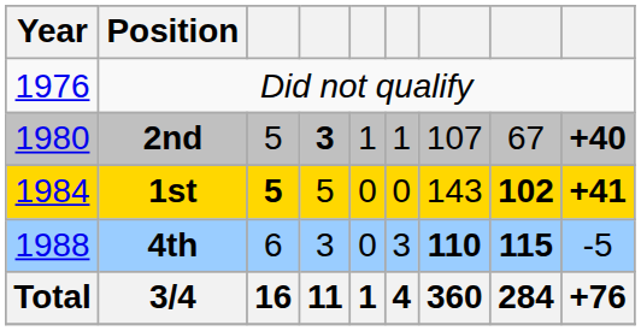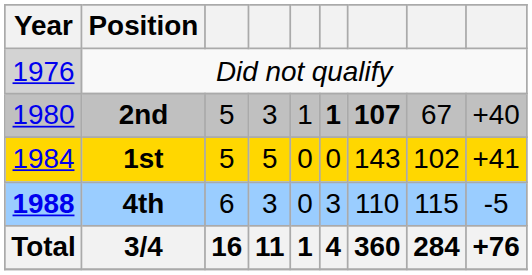Did not qualify | Year: no background -> lightgrey background
2nd | column 4: bold -> normal
2nd | column 6: normal -> bold
2nd | column 7: normal -> bold
2nd | column 9: bold -> normal
1st | column 3: bold -> normal
1st | column 8: bold -> normal
1st | column 9: bold -> normal
4th | Year: normal -> bold
4th | column 7: bold -> normal
4th | column 8: bold -> normal
